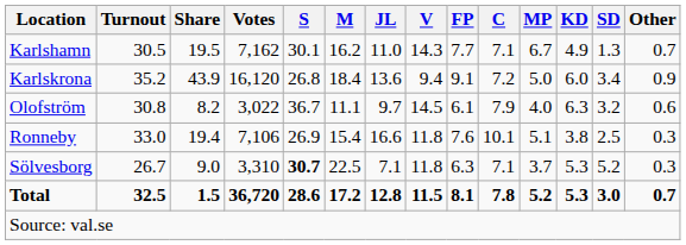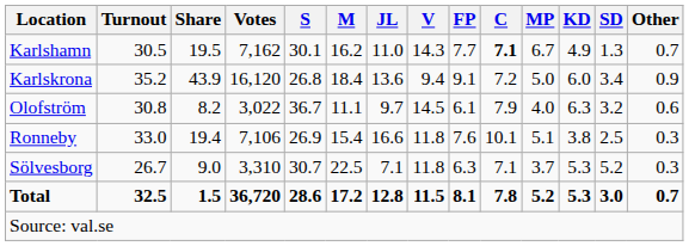Karlshamn | C: normal -> bold
Sölvesborg | S: bold -> normal
